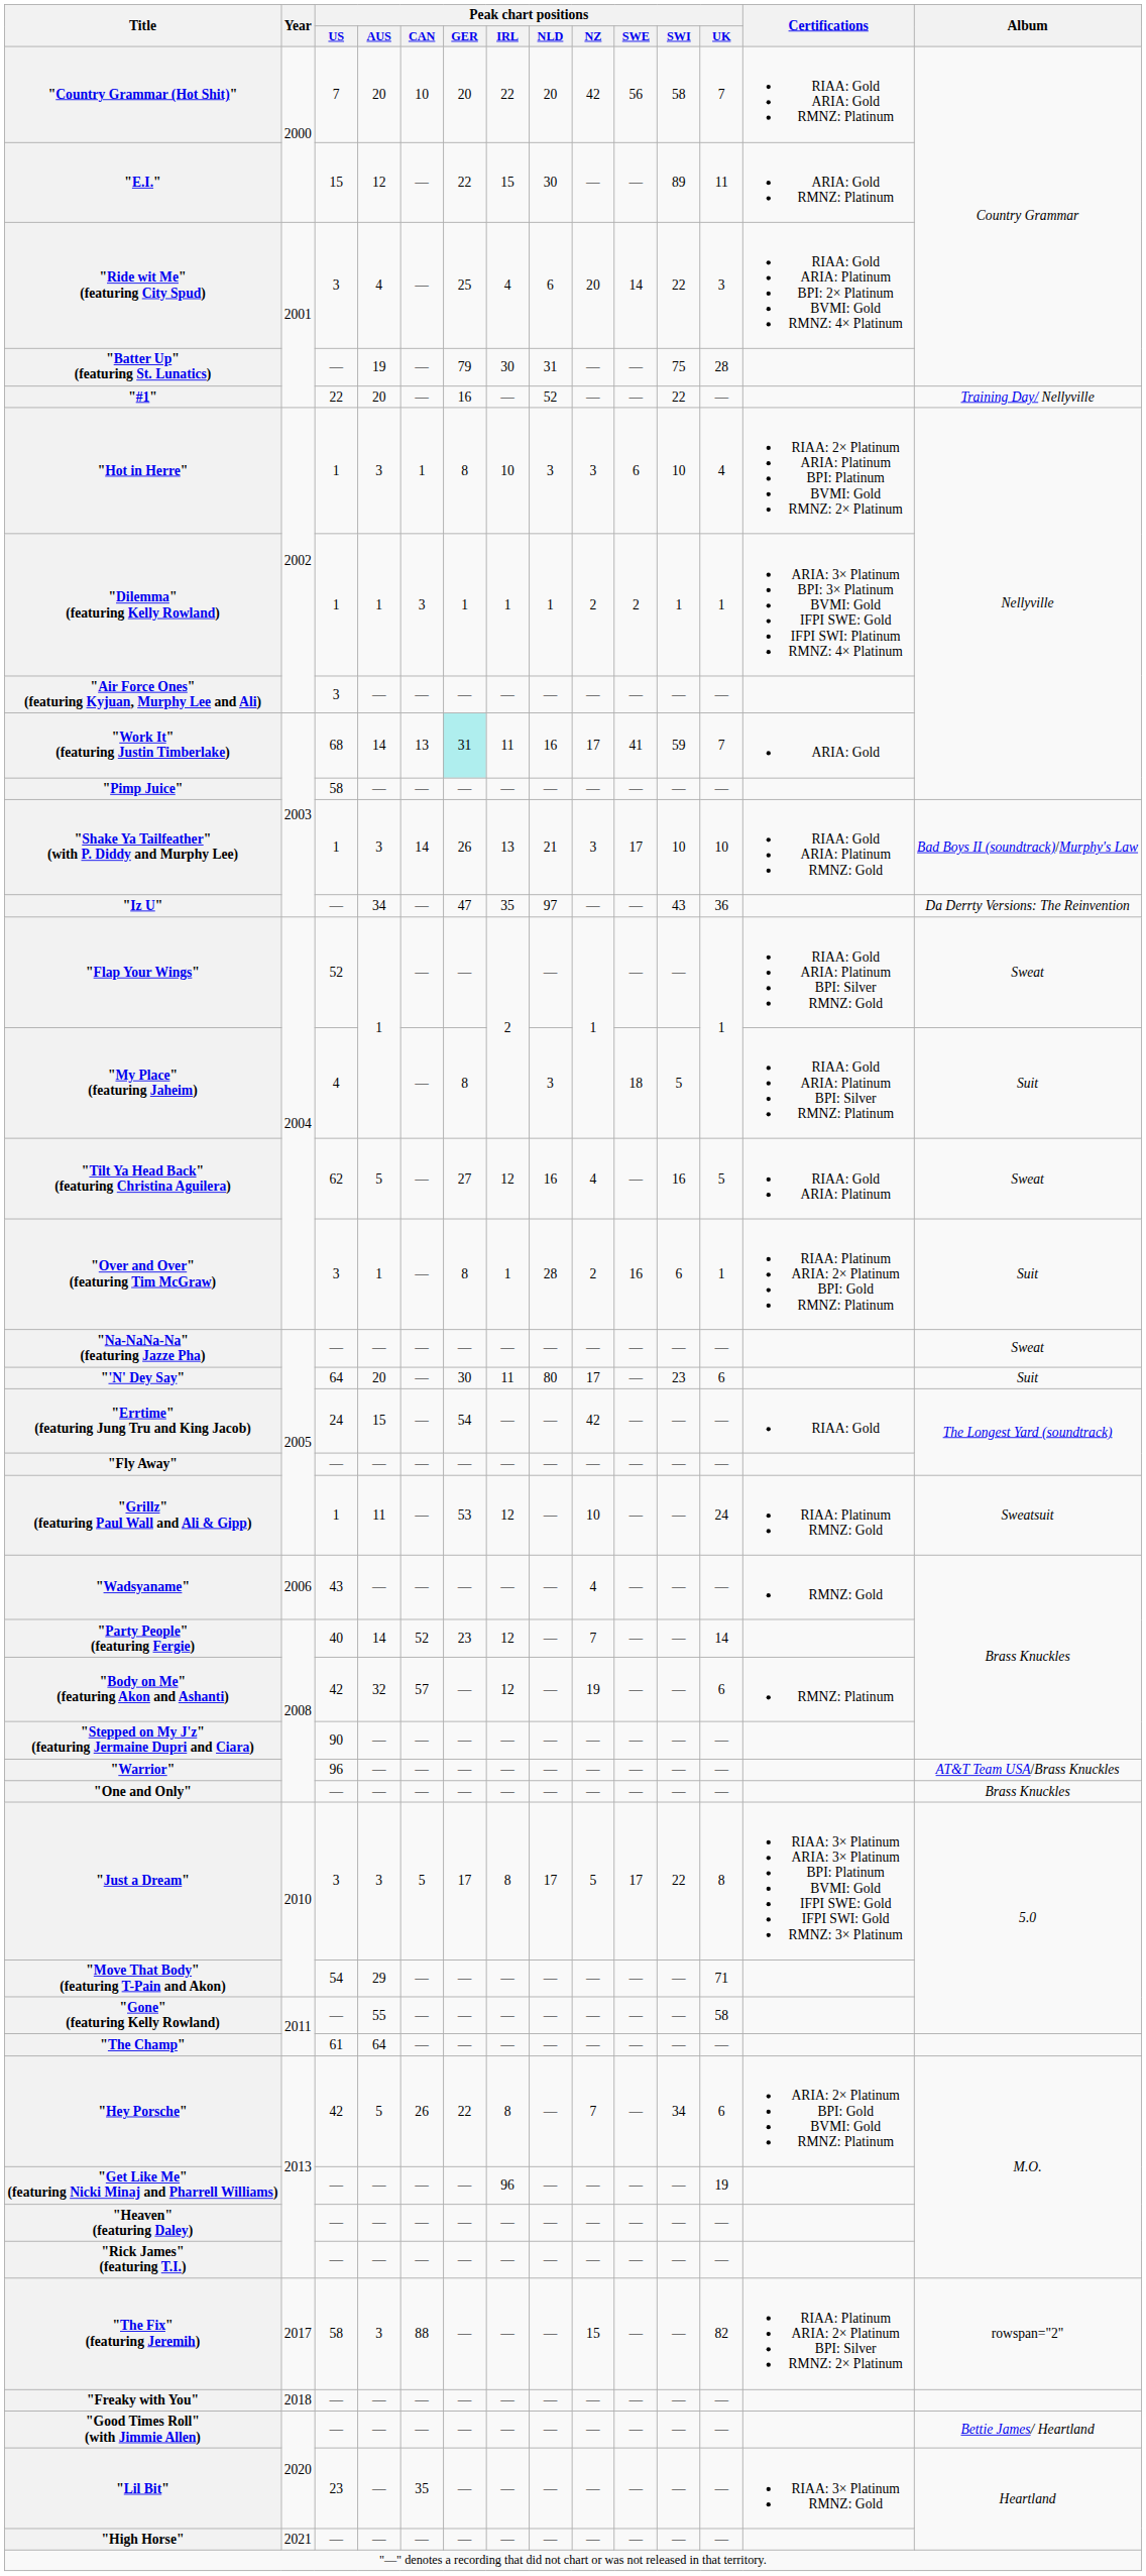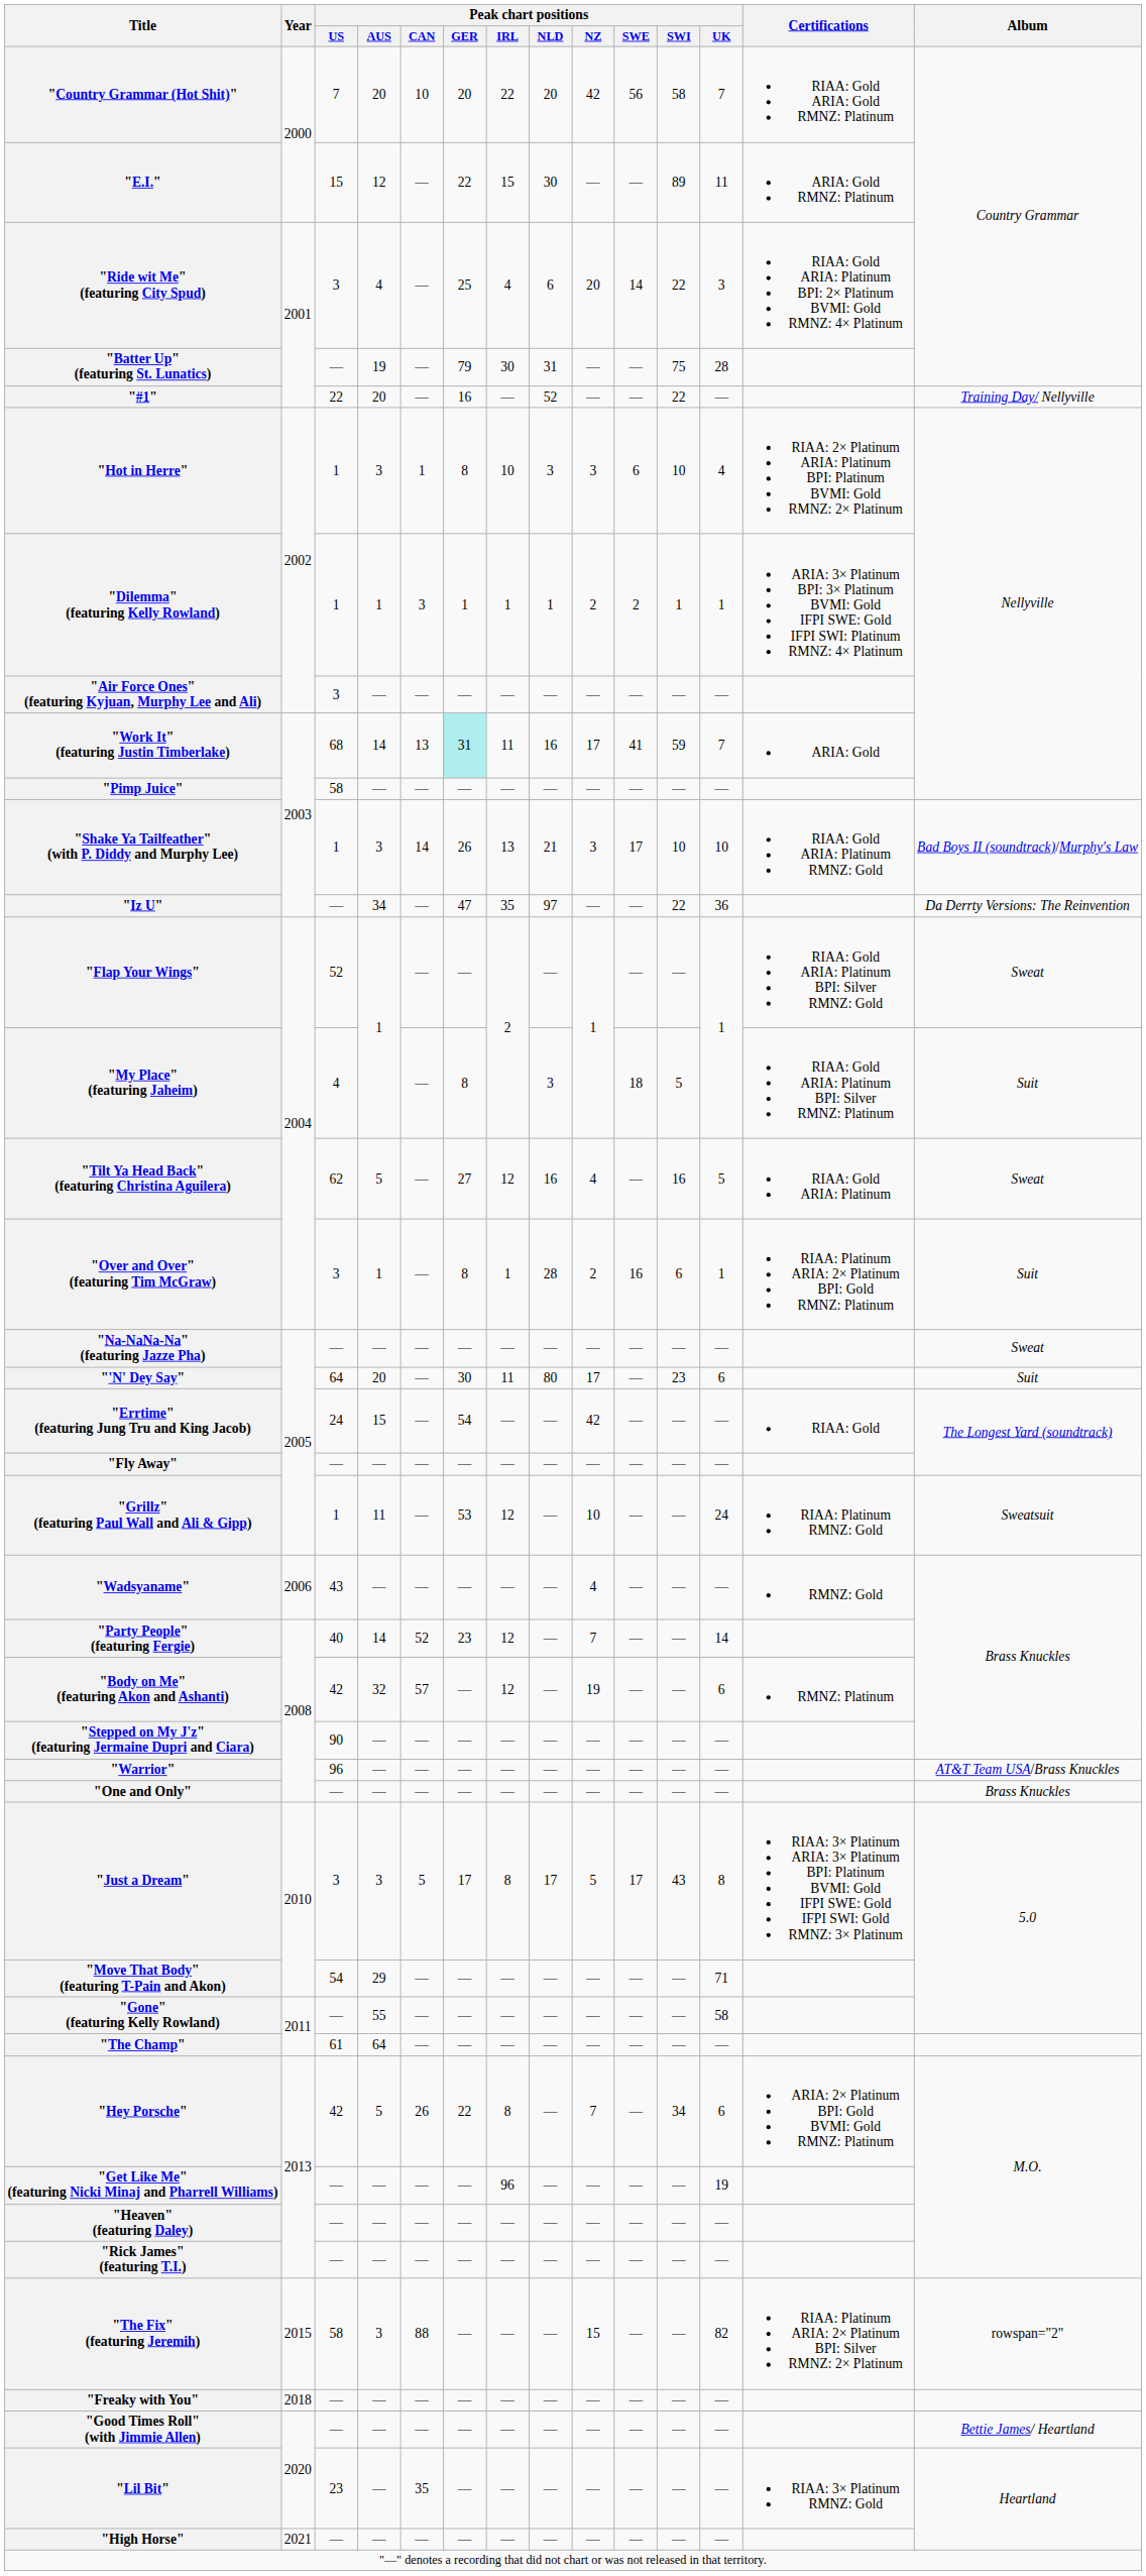"Iz U" | Peak chart positions / SWI: 43 -> 22
"Just a Dream" | Peak chart positions / SWI: 22 -> 43
"The Fix" (featuring Jeremih) | Year: 2017 -> 2015
